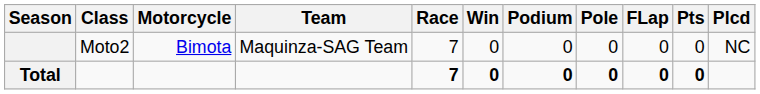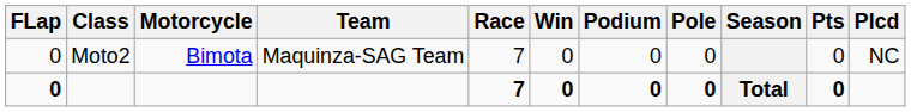columns swapped: Season <-> FLap
